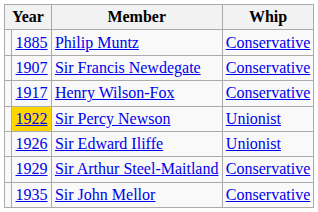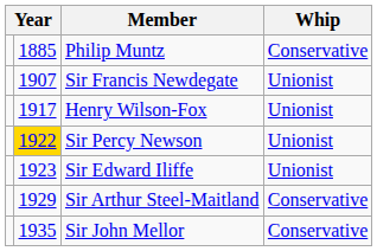Sir Francis Newdegate | Whip: Conservative -> Unionist
Henry Wilson-Fox | Whip: Conservative -> Unionist
Sir Edward Iliffe | column 2: 1926 -> 1923
